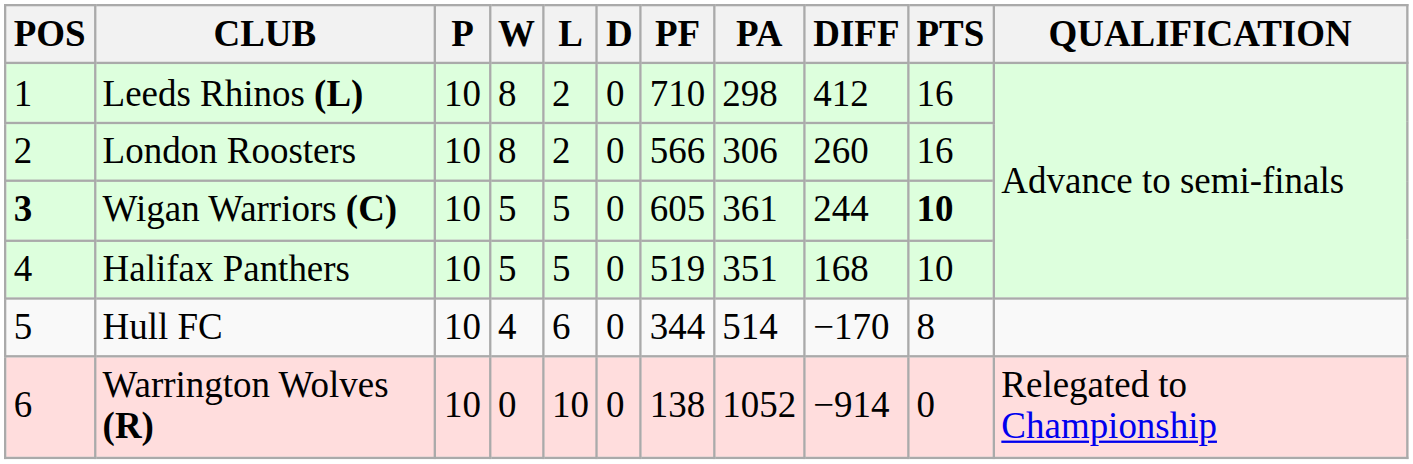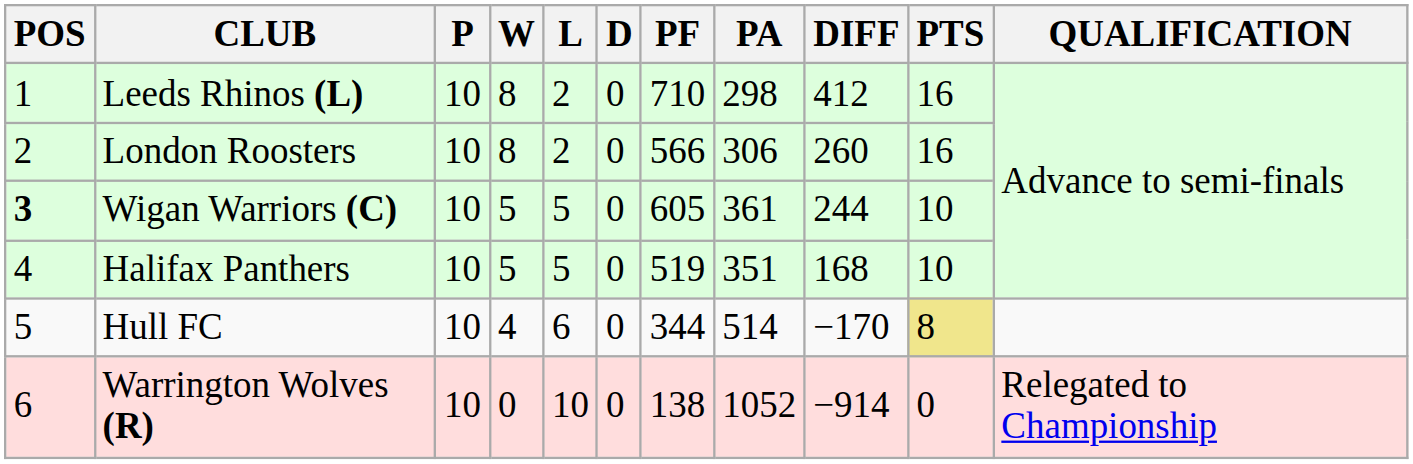Wigan Warriors (C) | PTS: bold -> normal
Hull FC | PTS: no background -> khaki background
